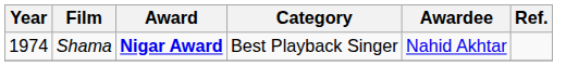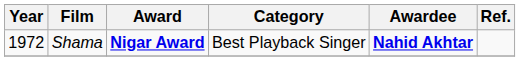Shama | Year: 1974 -> 1972
Shama | Awardee: normal -> bold
